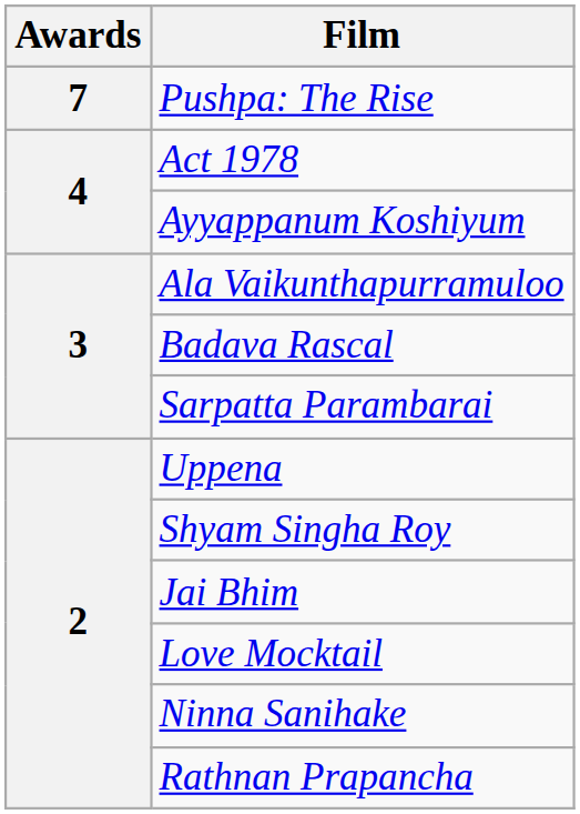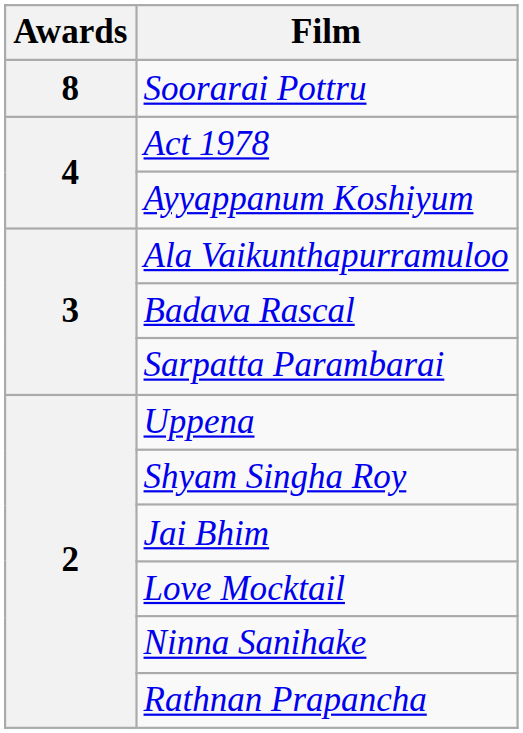+ row: 8 | Soorarai Pottru
- row: 7 | Pushpa: The Rise
